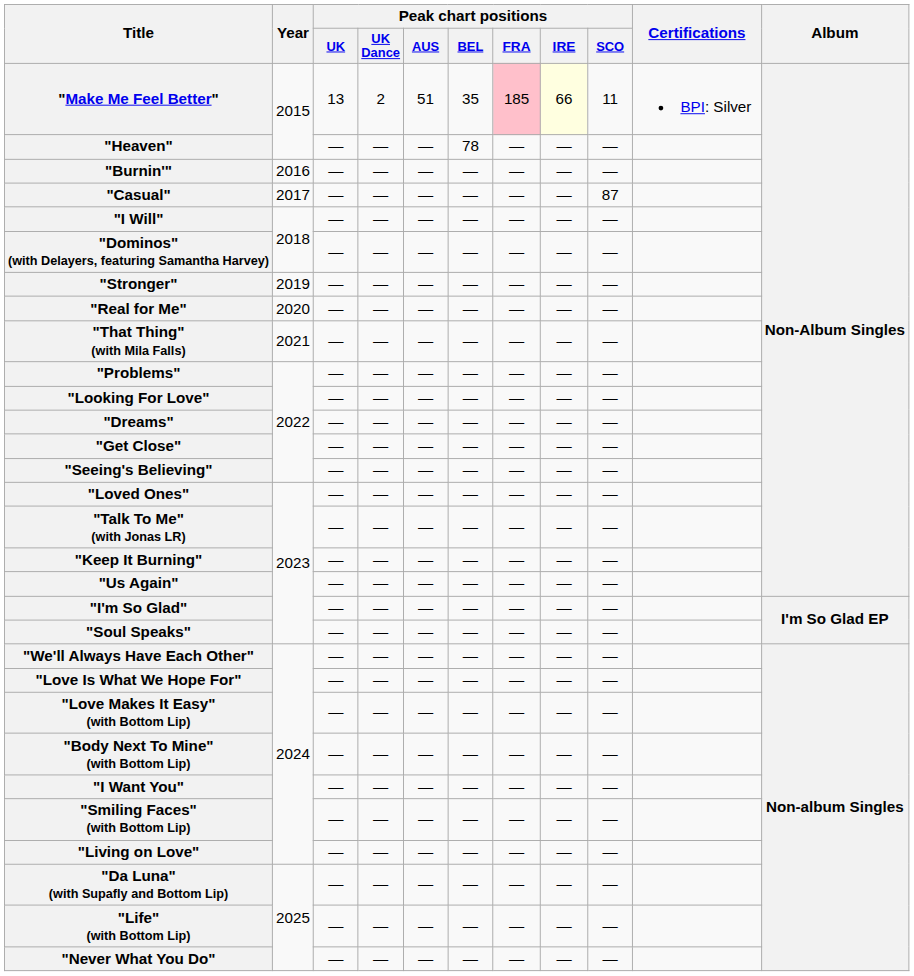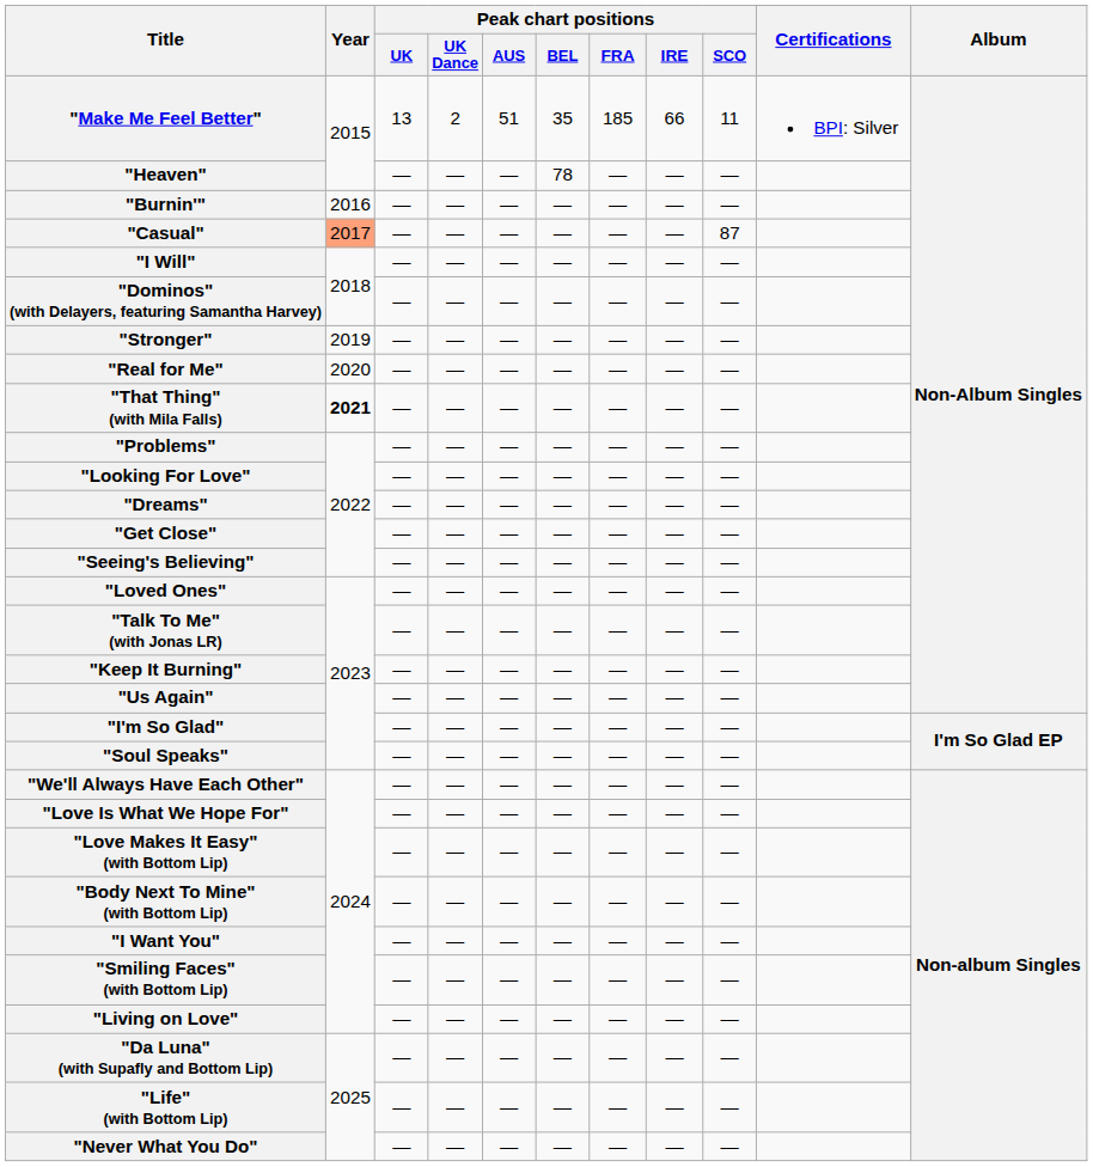"Make Me Feel Better" | Peak chart positions / FRA: pink background -> no background
"Make Me Feel Better" | Peak chart positions / IRE: lightyellow background -> no background
"Casual" | Year: no background -> lightsalmon background
"That Thing" (with Mila Falls) | Year: normal -> bold
